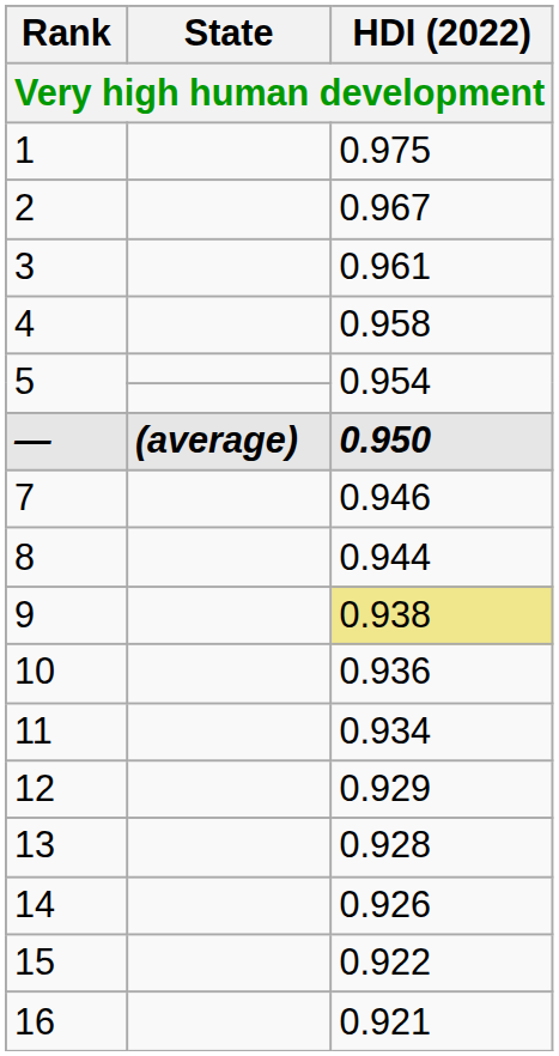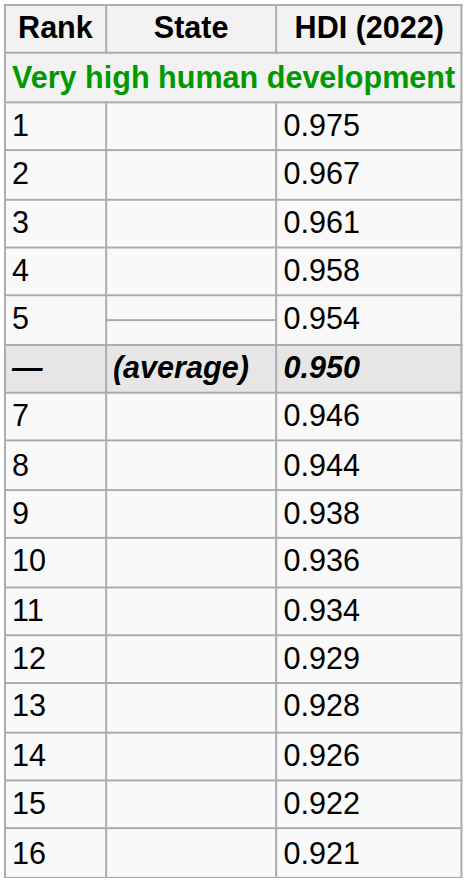9 | HDI (2022): khaki background -> no background
